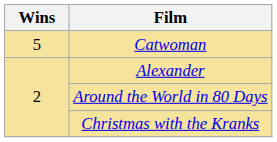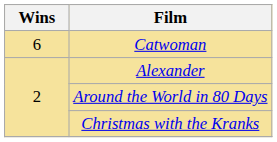Catwoman | Wins: 5 -> 6
